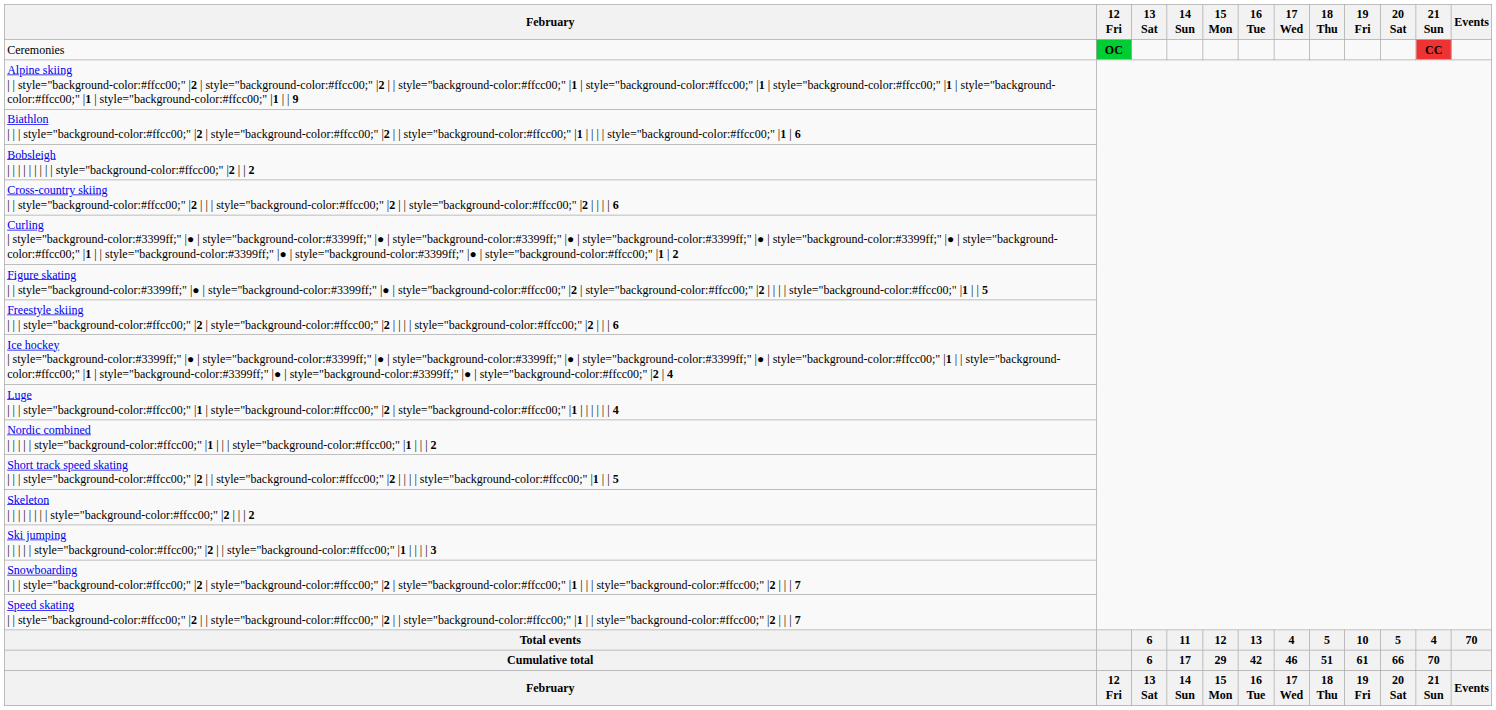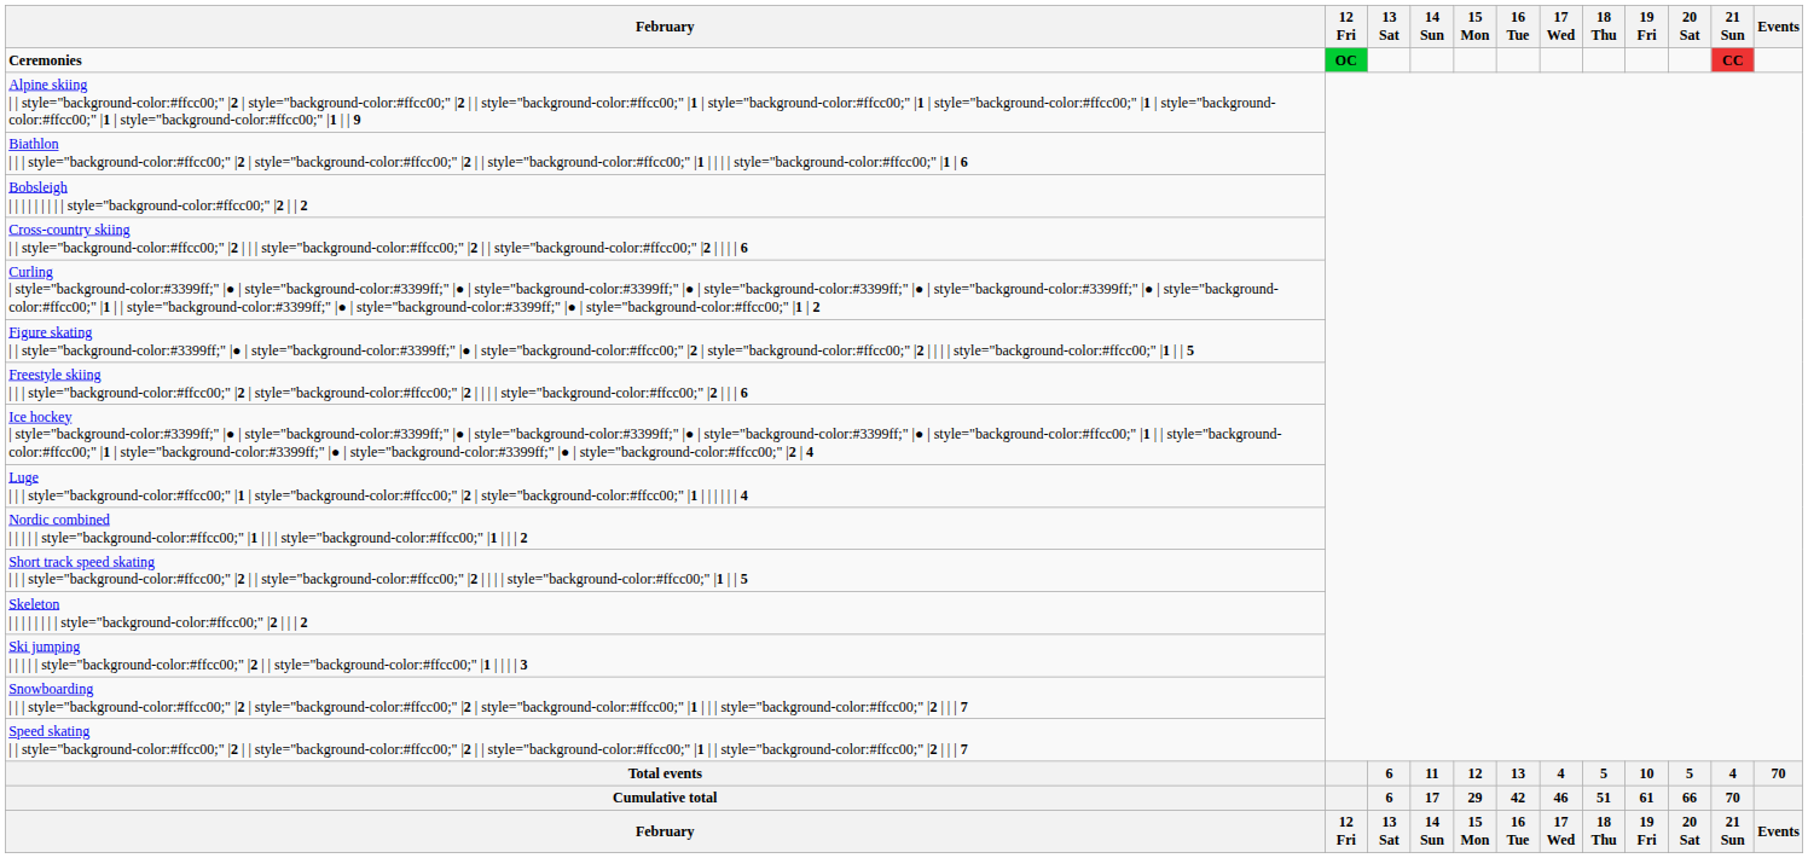Ceremonies | February: normal -> bold
